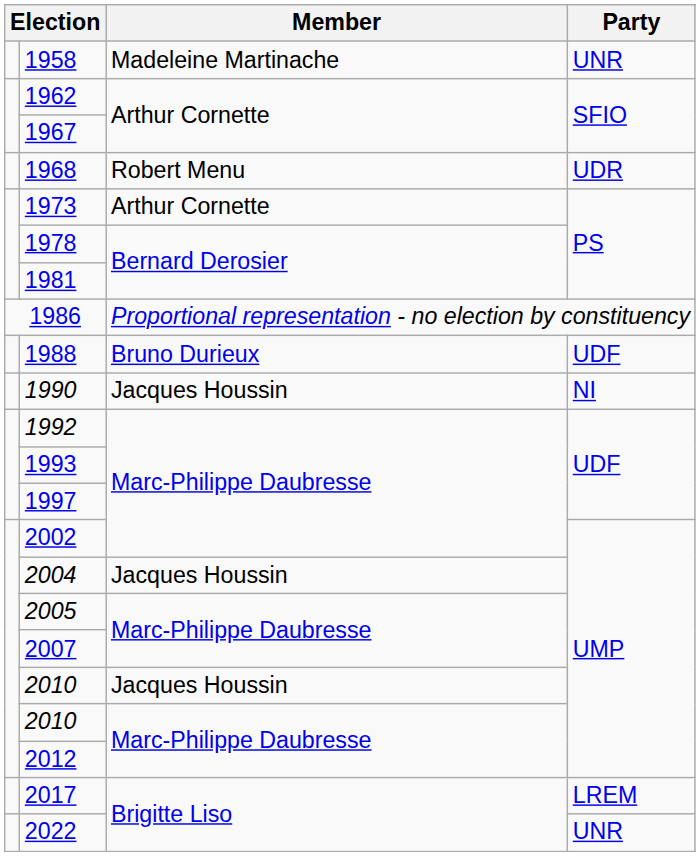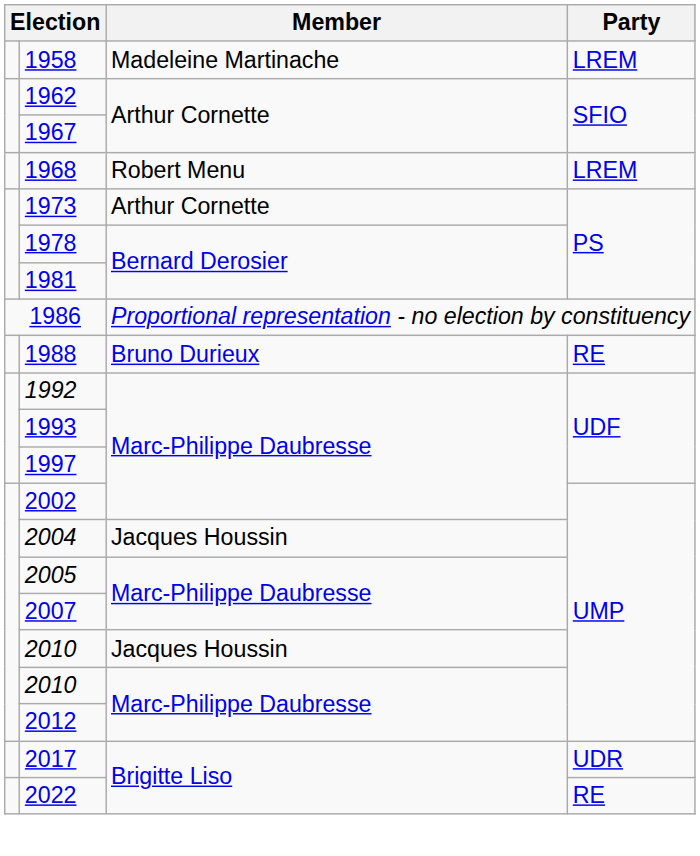1958 | Party: UNR -> LREM
1968 | Party: UDR -> LREM
1988 | Party: UDF -> RE
- row: 1990 | Jacques Houssin | NI
2017 | Party: LREM -> UDR
2022 | Party: UNR -> RE
